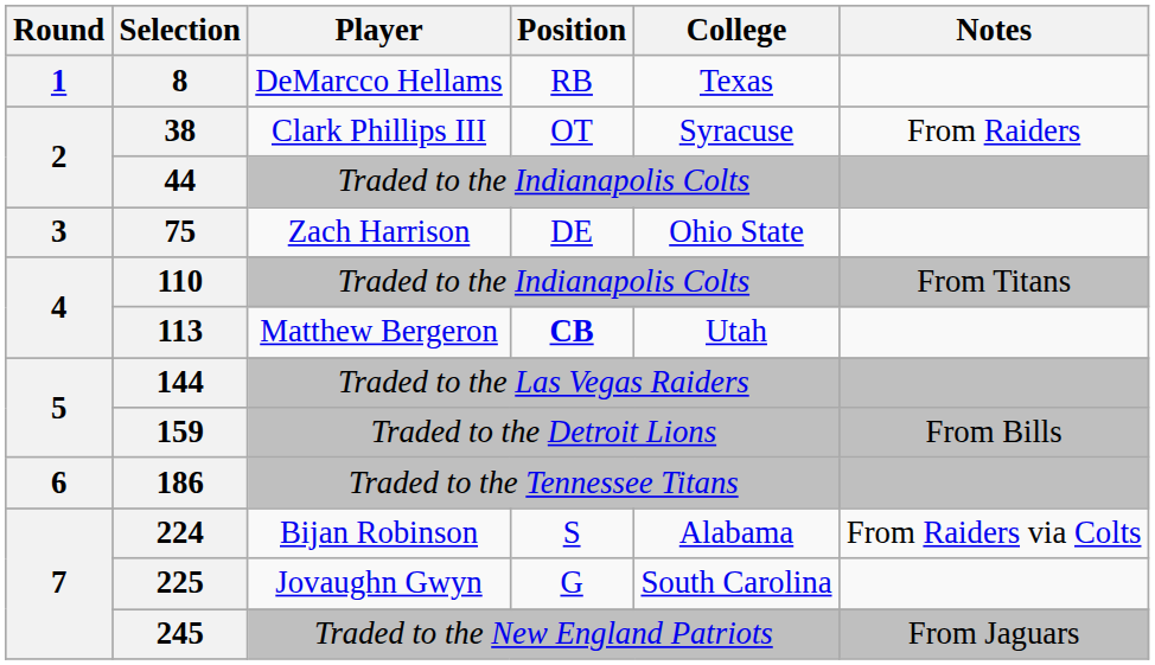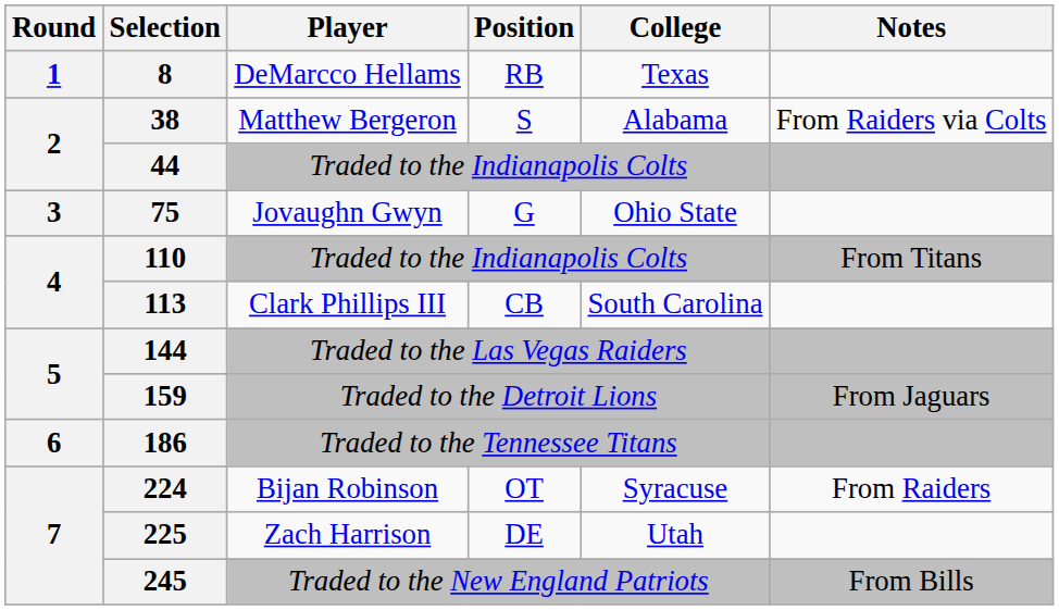38 | Player: Clark Phillips III -> Matthew Bergeron
38 | Position: OT -> S
38 | College: Syracuse -> Alabama
38 | Notes: From Raiders -> From Raiders via Colts
75 | Player: Zach Harrison -> Jovaughn Gwyn
75 | Position: DE -> G
113 | Player: Matthew Bergeron -> Clark Phillips III
113 | Position: bold -> normal
113 | College: Utah -> South Carolina
159 | Notes: From Bills -> From Jaguars
224 | Position: S -> OT
224 | College: Alabama -> Syracuse
224 | Notes: From Raiders via Colts -> From Raiders
225 | Player: Jovaughn Gwyn -> Zach Harrison
225 | Position: G -> DE
225 | College: South Carolina -> Utah
245 | Notes: From Jaguars -> From Bills
